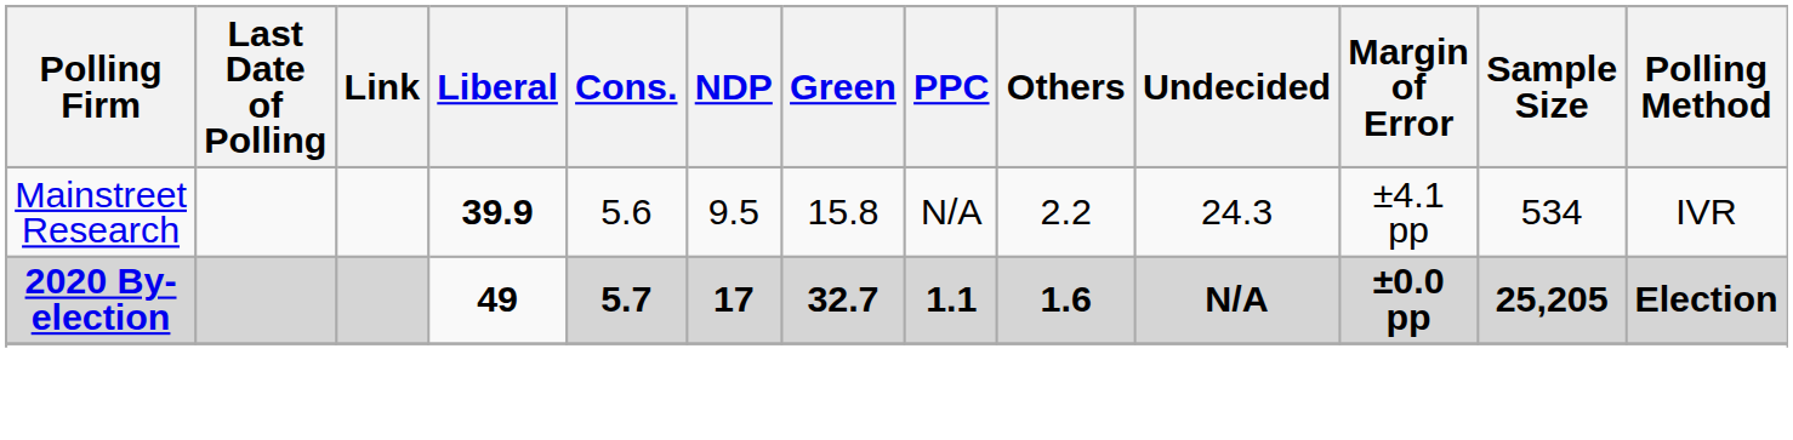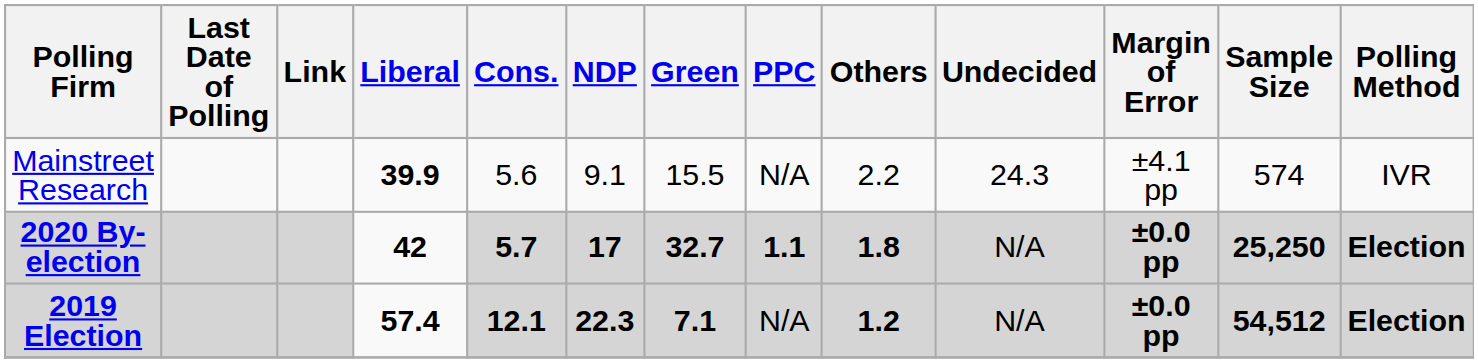Mainstreet Research | NDP: 9.5 -> 9.1
Mainstreet Research | Green: 15.8 -> 15.5
Mainstreet Research | Sample Size: 534 -> 574
2020 By-election | Liberal: 49 -> 42
2020 By-election | Others: 1.6 -> 1.8
2020 By-election | Undecided: bold -> normal
2020 By-election | Sample Size: 25,205 -> 25,250
+ row: 2019 Election | 57.4 | 12.1 | 22.3 | 7.1 | N/A | 1.2 | N/A | ±0.0 pp | 54,512 | Election
